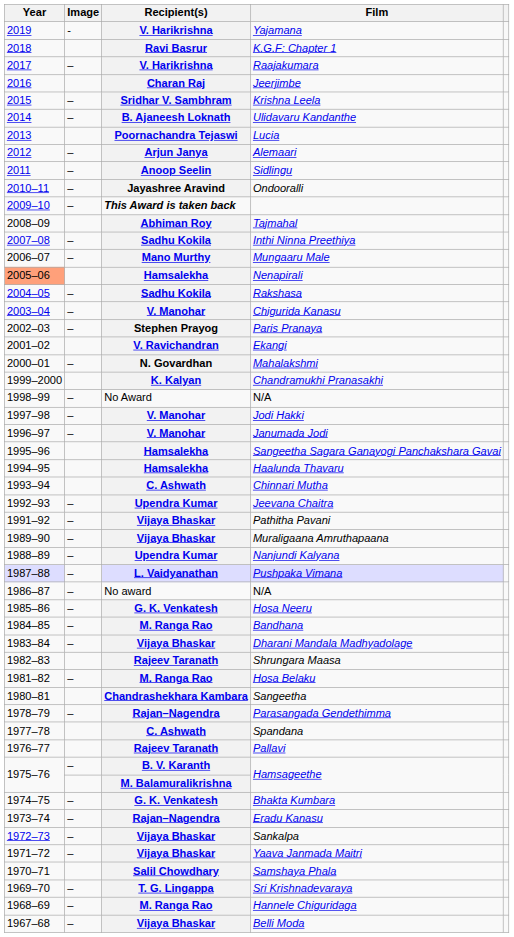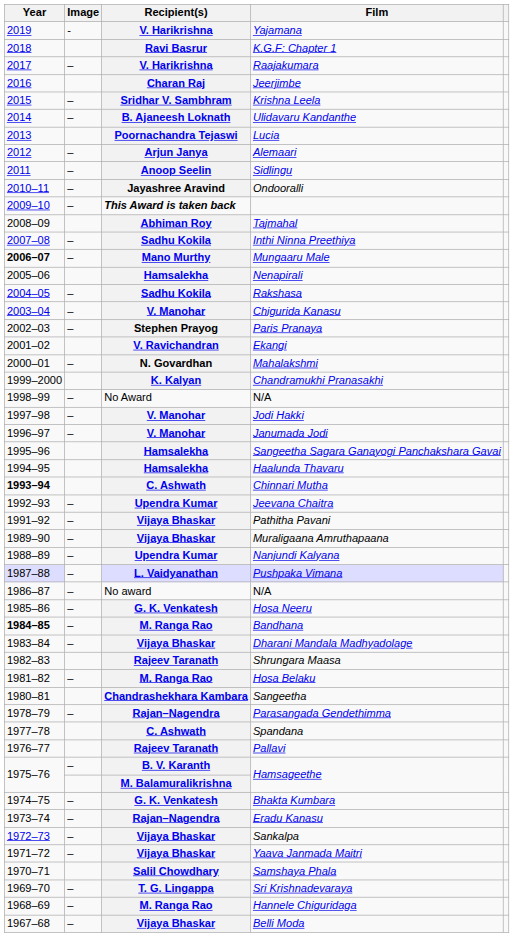Mungaaru Male | Year: normal -> bold
Nenapirali | Year: lightsalmon background -> no background
Chinnari Mutha | Year: normal -> bold
Bandhana | Year: normal -> bold
